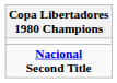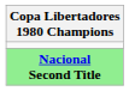row 3 | column 1: no background -> lightgreen background
